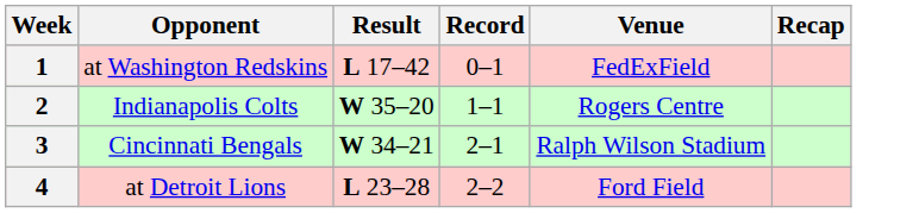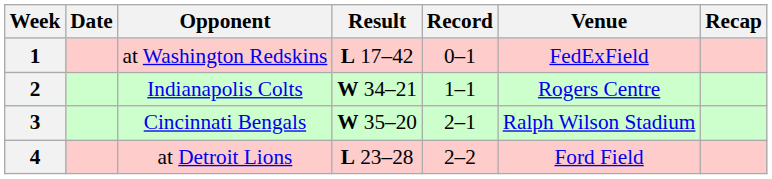+ column: Date
2 | Result: W 35–20 -> W 34–21
3 | Result: W 34–21 -> W 35–20
